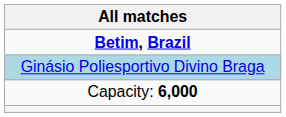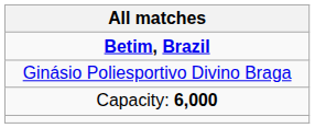row 3 | column 1: lightblue background -> no background
